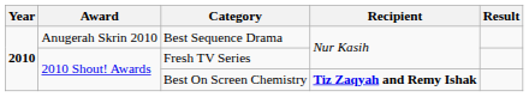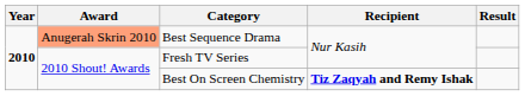Best Sequence Drama | Award: no background -> lightsalmon background
